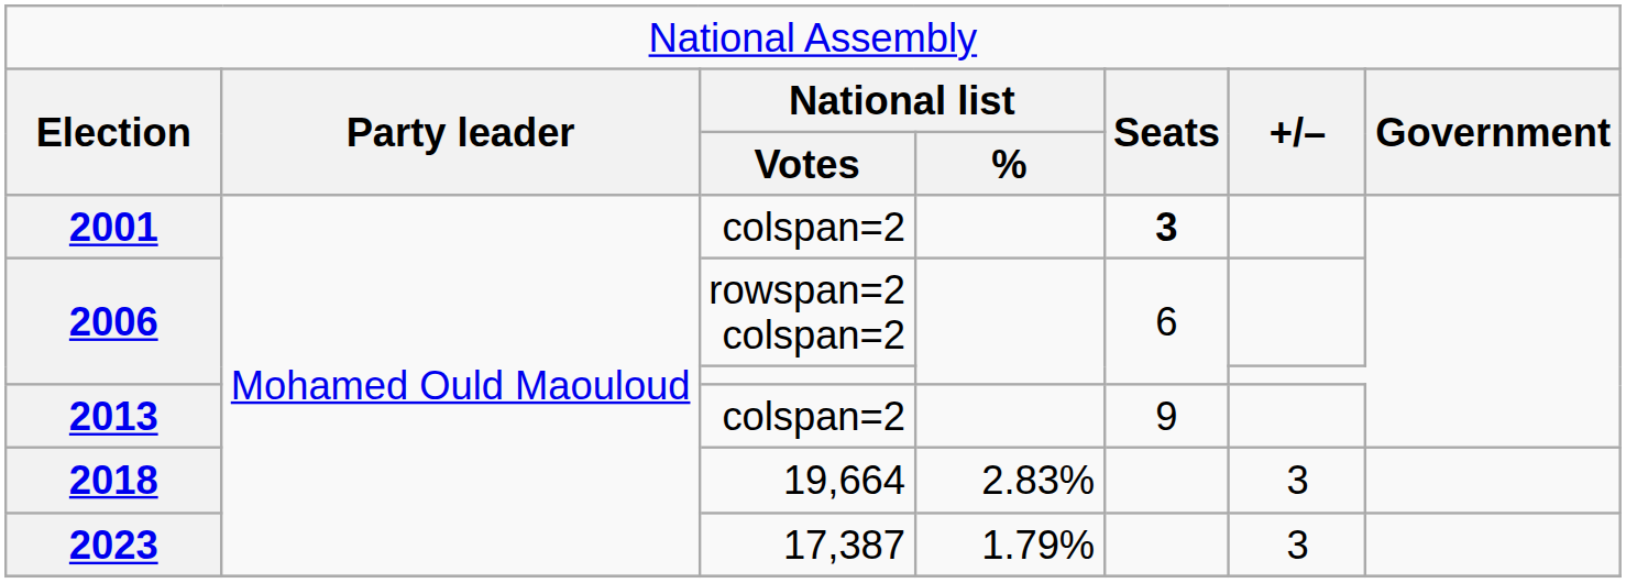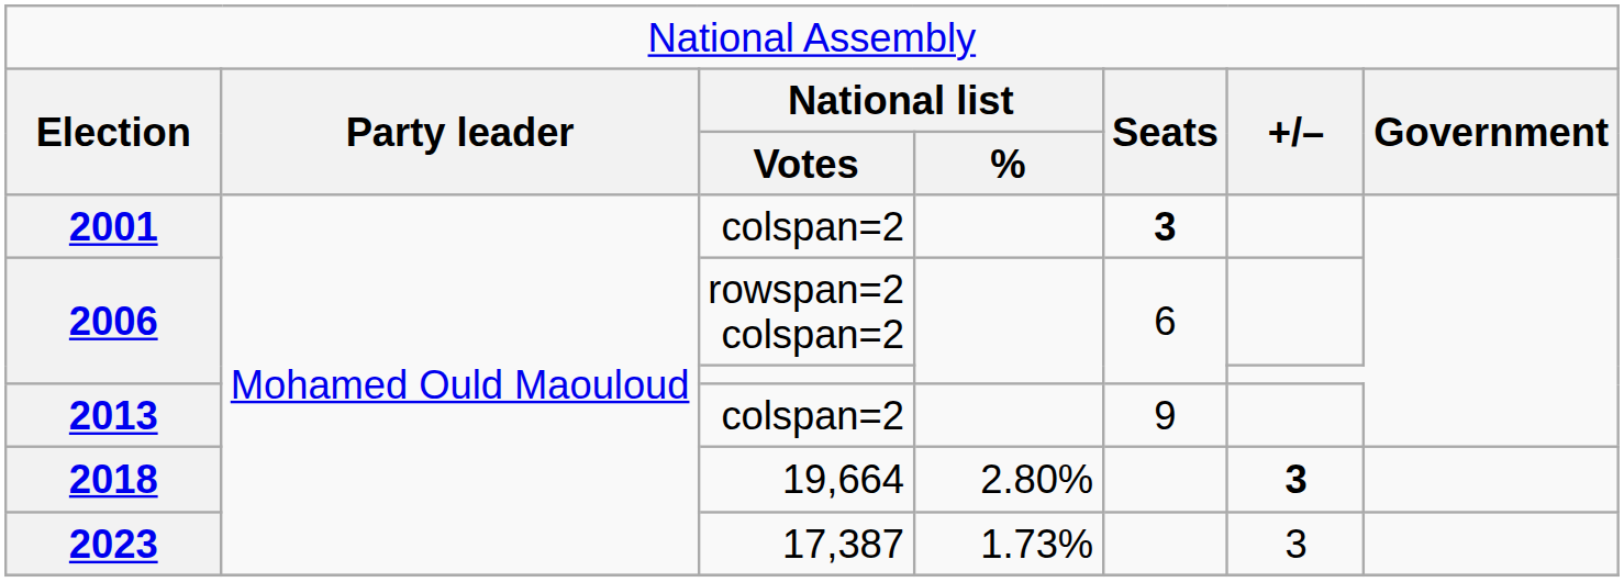2018 | column 4: 2.83% -> 2.80%
2018 | column 6: normal -> bold
2023 | column 4: 1.79% -> 1.73%
